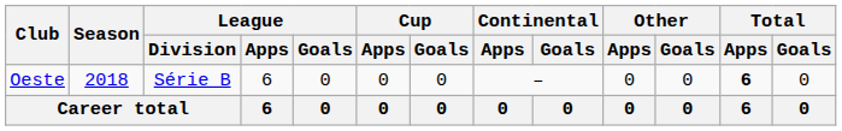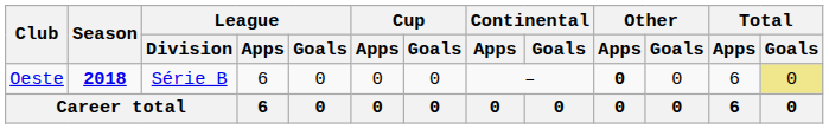Oeste | Season: normal -> bold
Oeste | Other / Apps: normal -> bold
Oeste | Total / Apps: bold -> normal
Oeste | Total / Goals: no background -> khaki background
